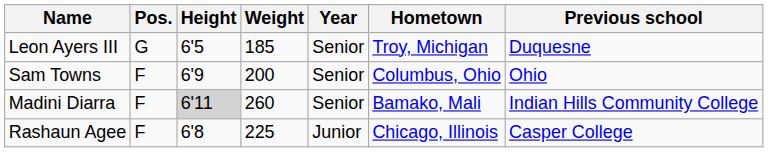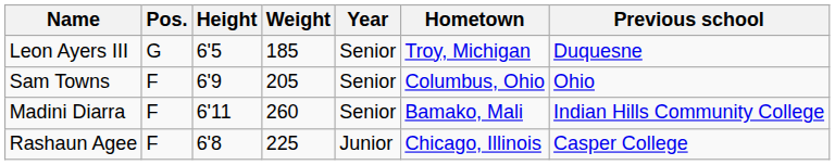Sam Towns | Weight: 200 -> 205
Madini Diarra | Height: lightgrey background -> no background
